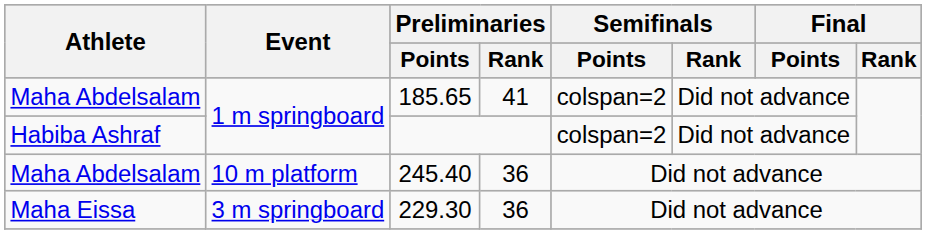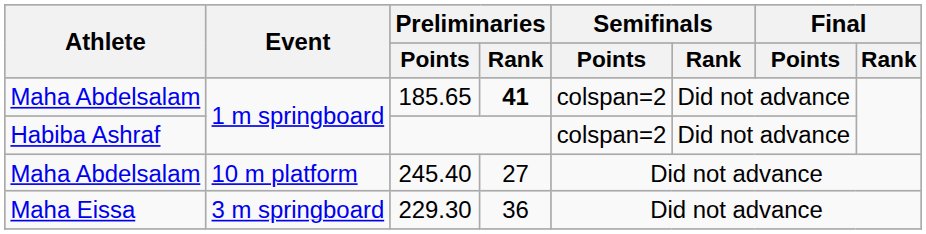185.65 | Preliminaries / Rank: normal -> bold
245.40 | Preliminaries / Rank: 36 -> 27
